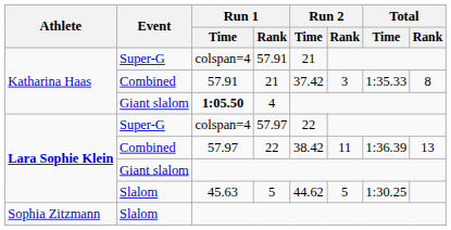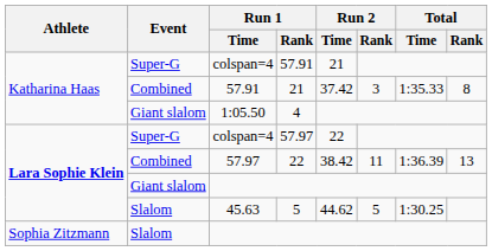4 | Run 1 / Time: bold -> normal
